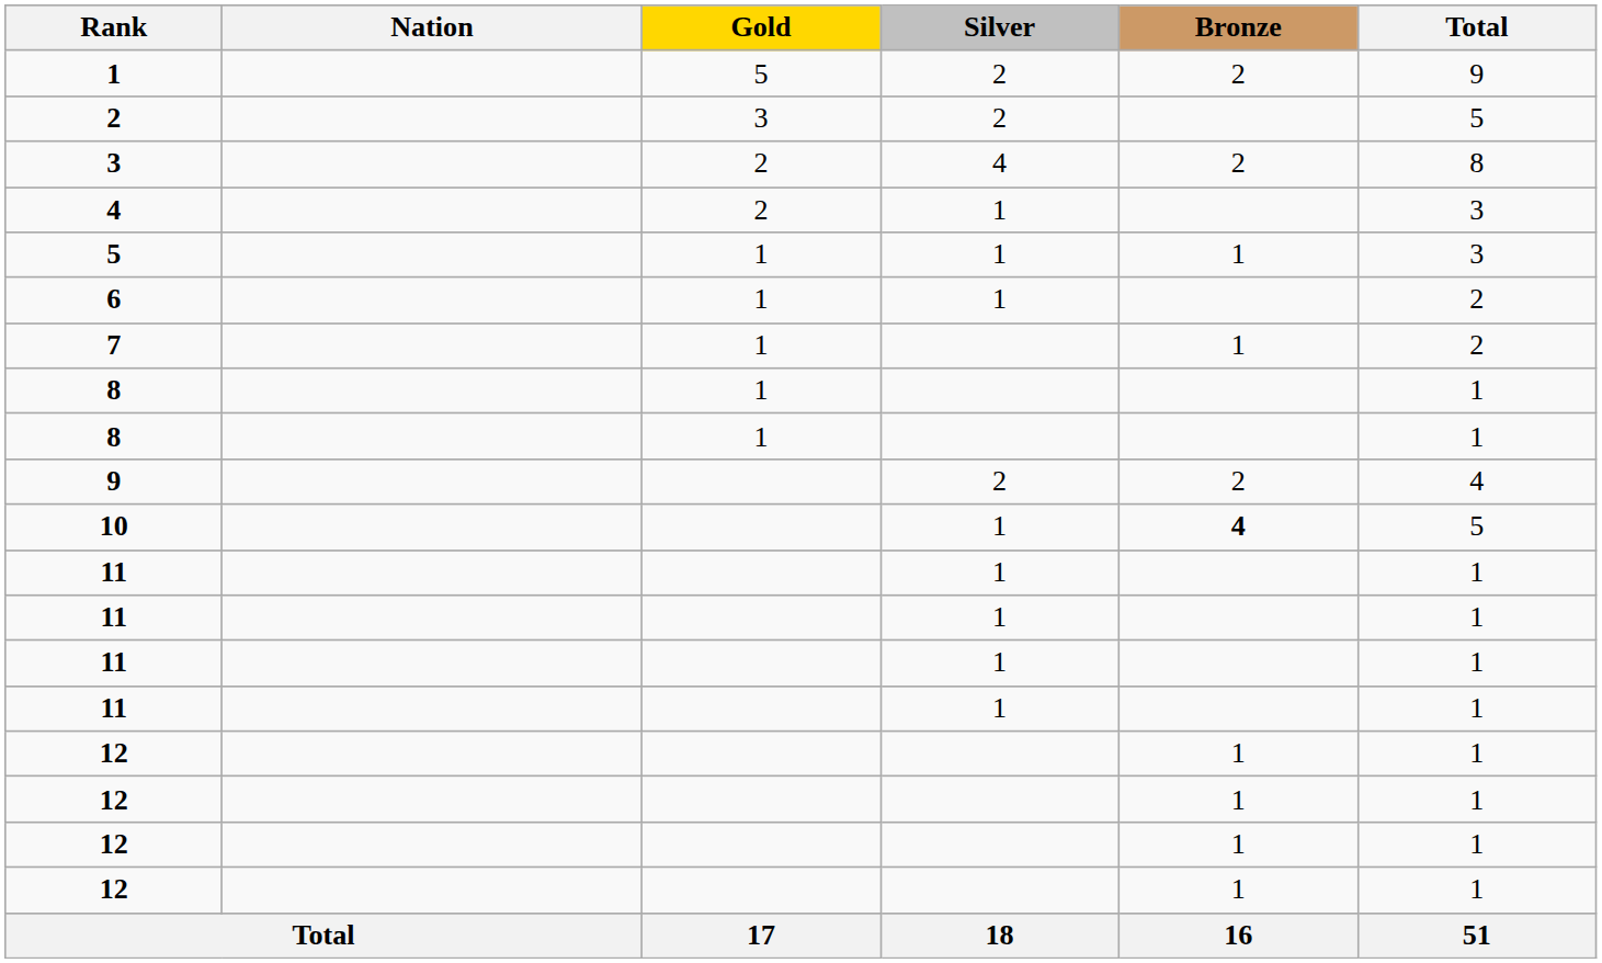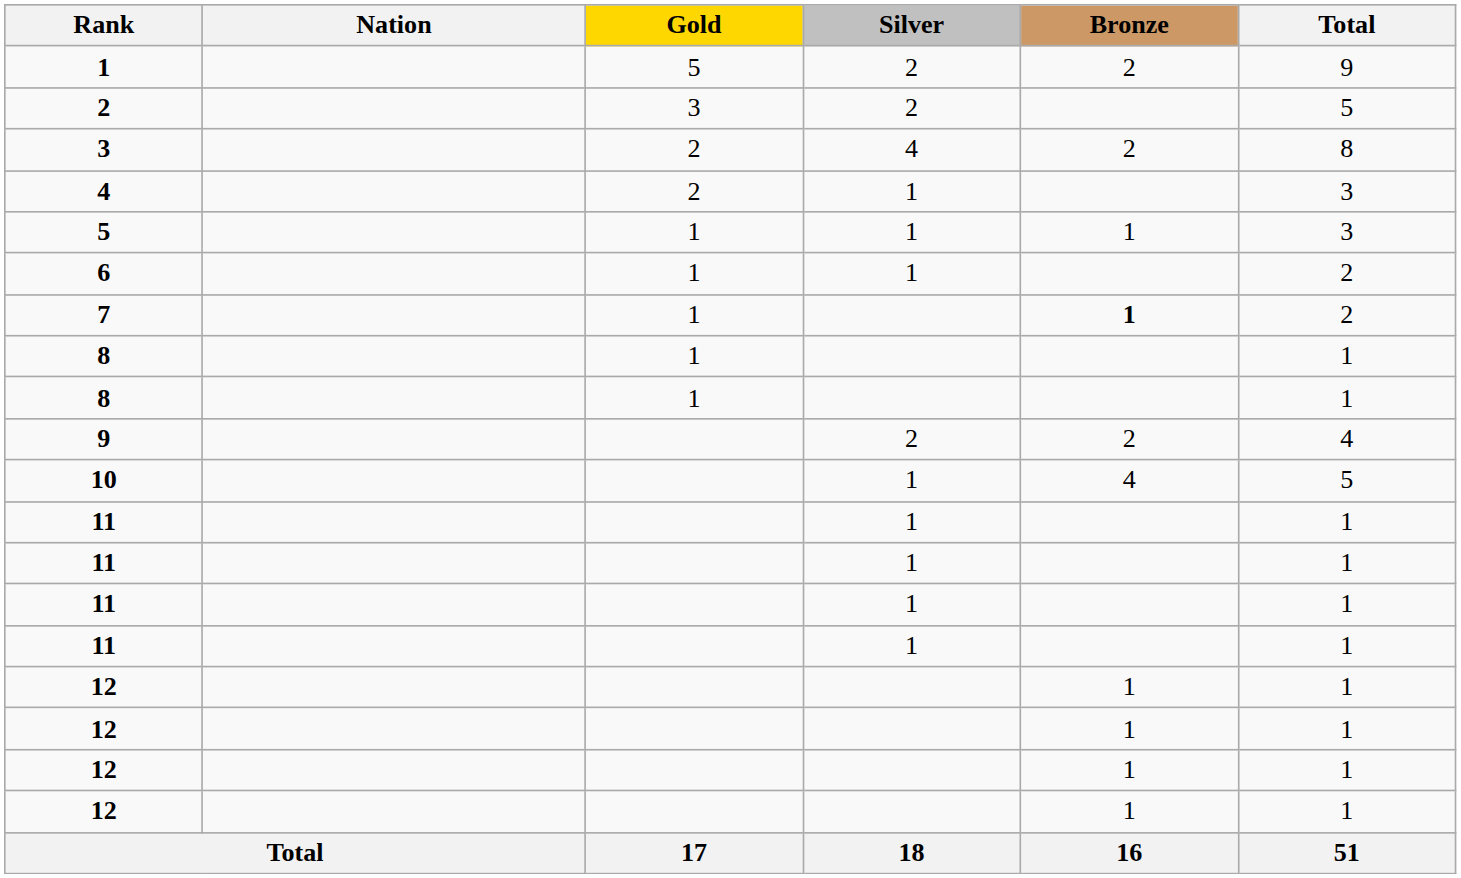7 | Bronze: normal -> bold
10 | Bronze: bold -> normal
